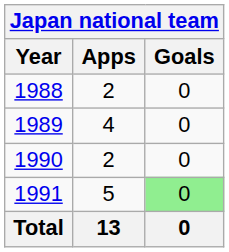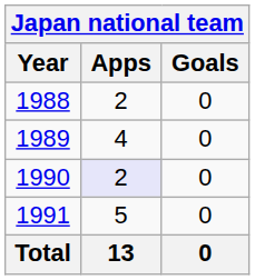1990 | Apps: no background -> lavender background
1991 | Goals: lightgreen background -> no background
